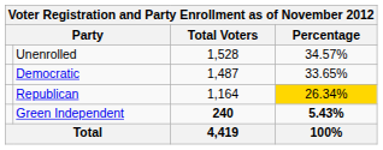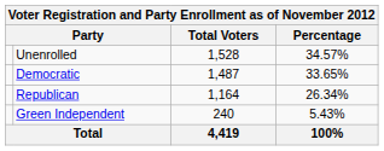Republican | Percentage: gold background -> no background
Green Independent | Total Voters: bold -> normal
Green Independent | Percentage: bold -> normal
